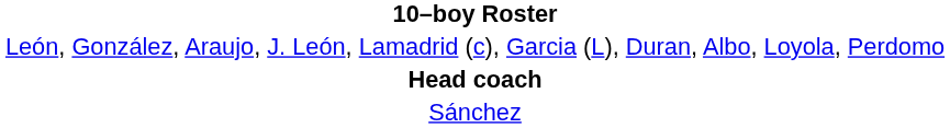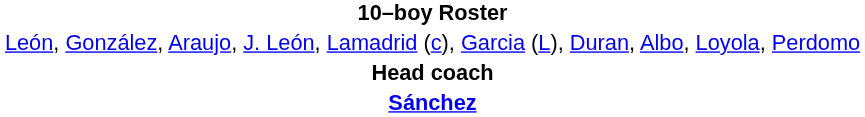row 4 | column 1: normal -> bold
